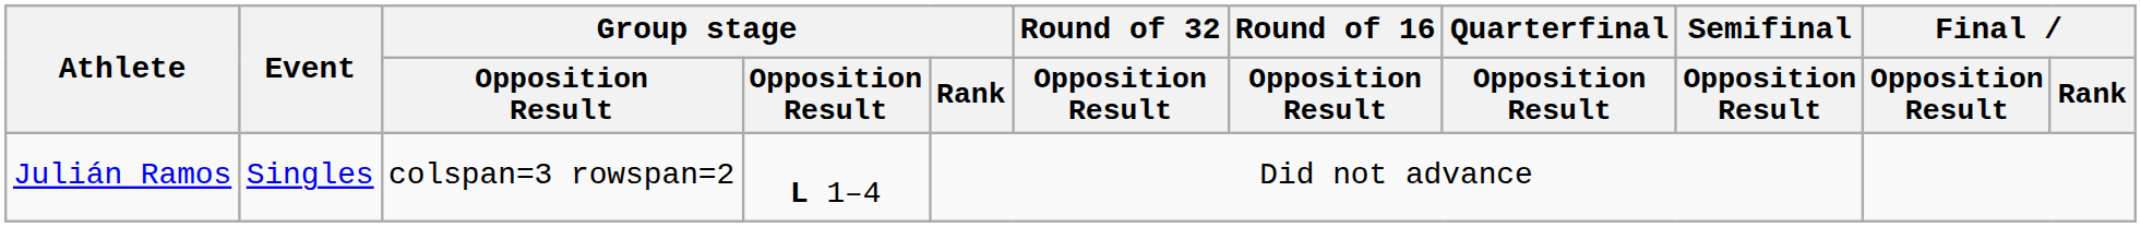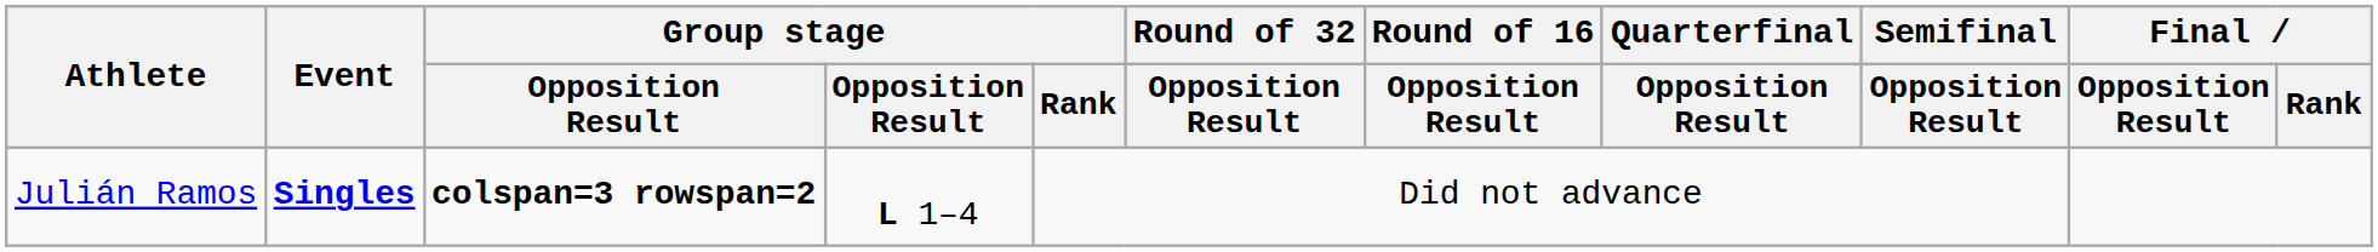Julián Ramos | Event: normal -> bold
Julián Ramos | column 3: normal -> bold
